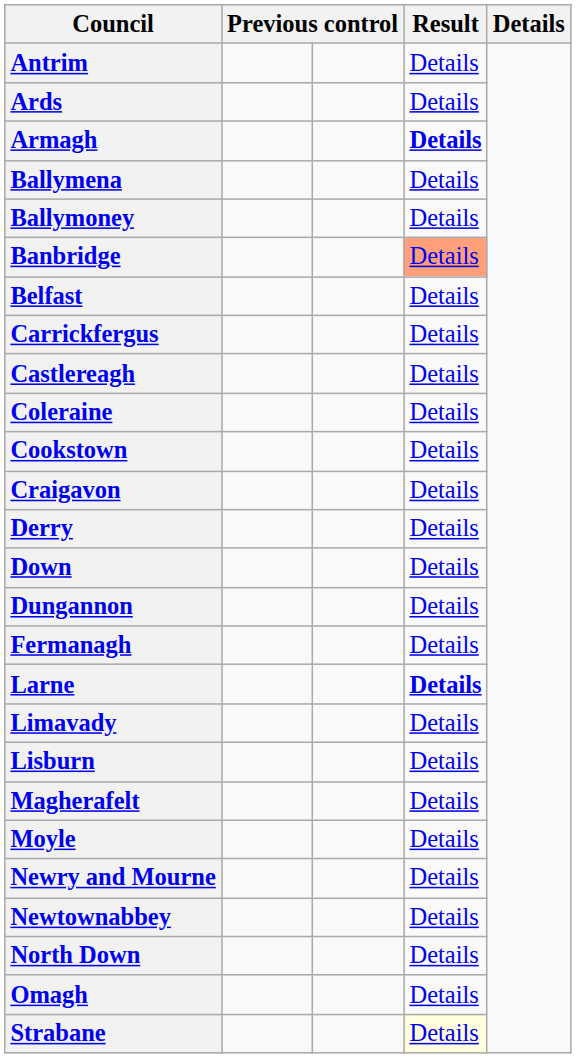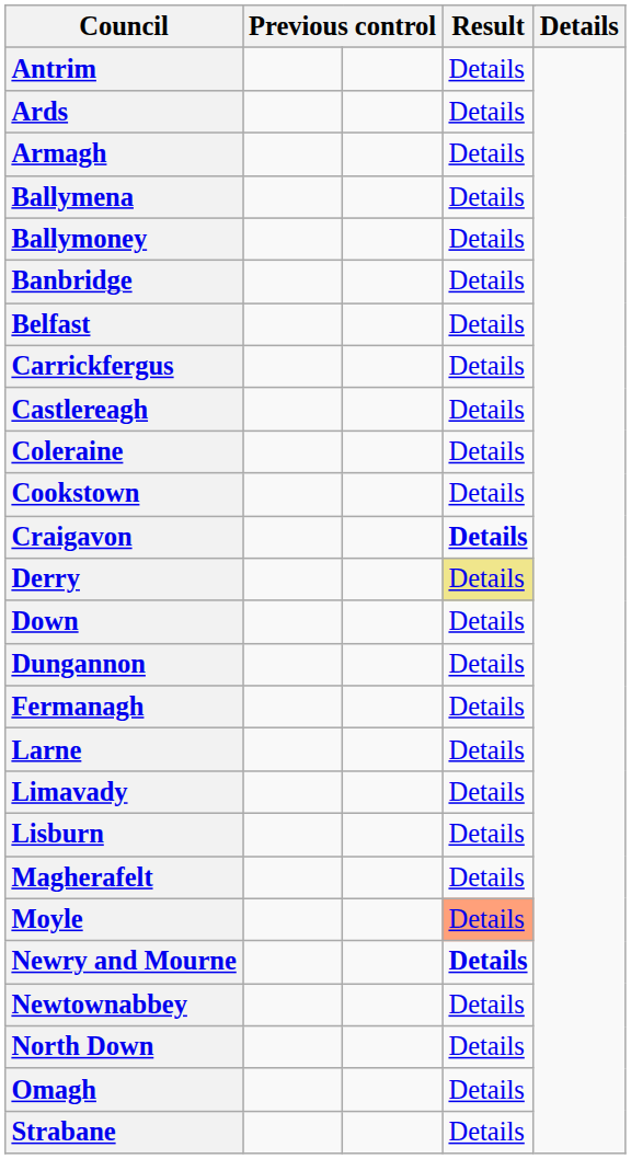Armagh | column 4: bold -> normal
Banbridge | column 4: lightsalmon background -> no background
Craigavon | column 4: normal -> bold
Derry | column 4: no background -> khaki background
Larne | column 4: bold -> normal
Moyle | column 4: no background -> lightsalmon background
Newry and Mourne | column 4: normal -> bold
Strabane | column 4: lightyellow background -> no background
